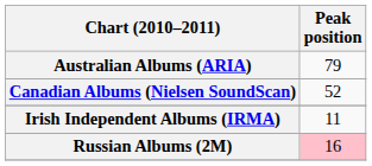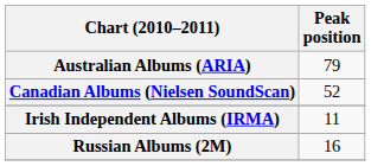Russian Albums (2M) | Peak position: pink background -> no background
